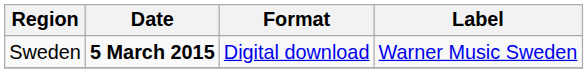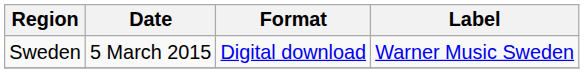Sweden | Date: bold -> normal
